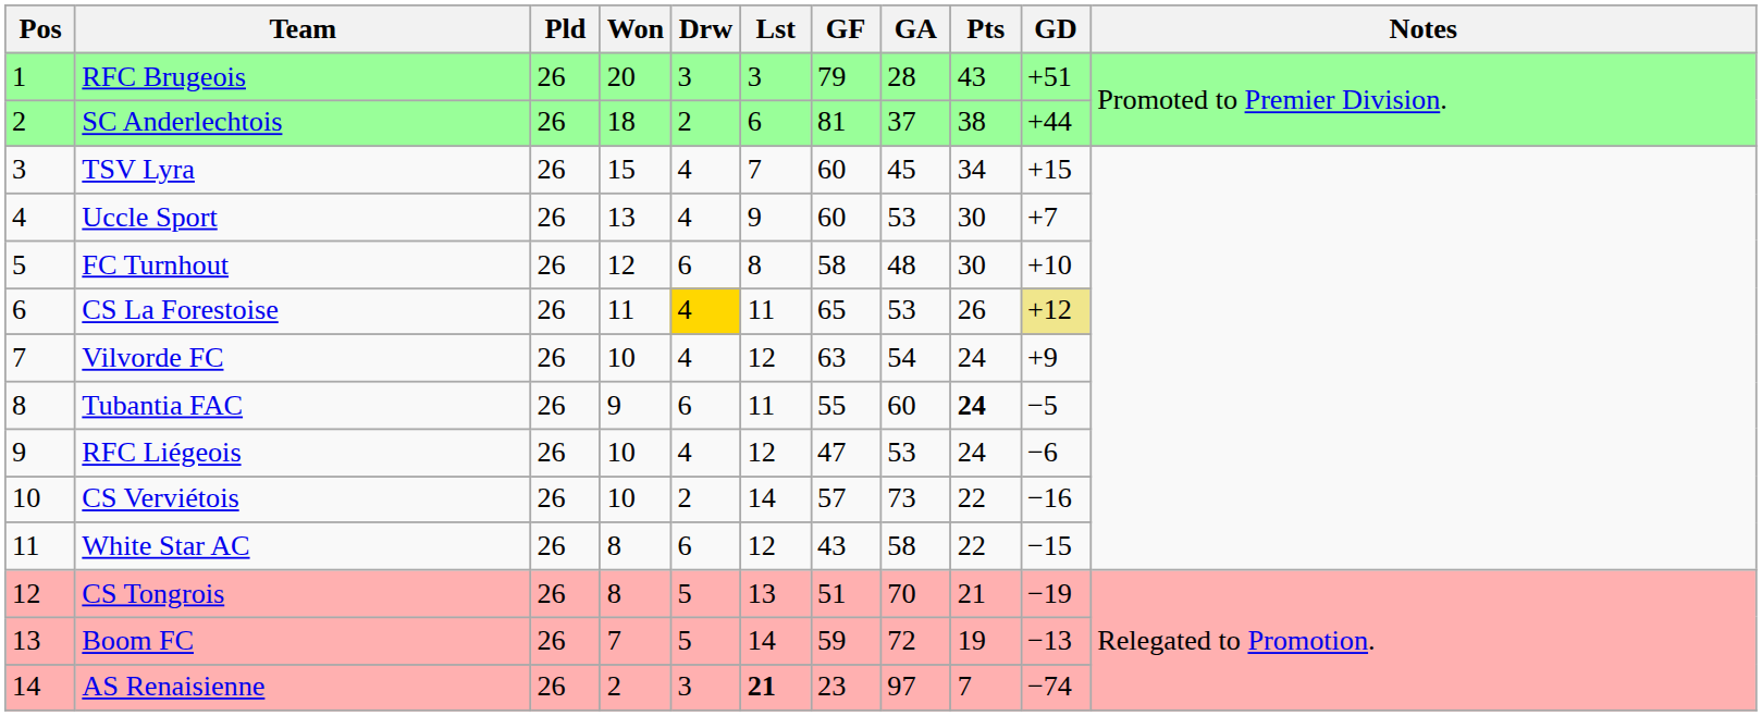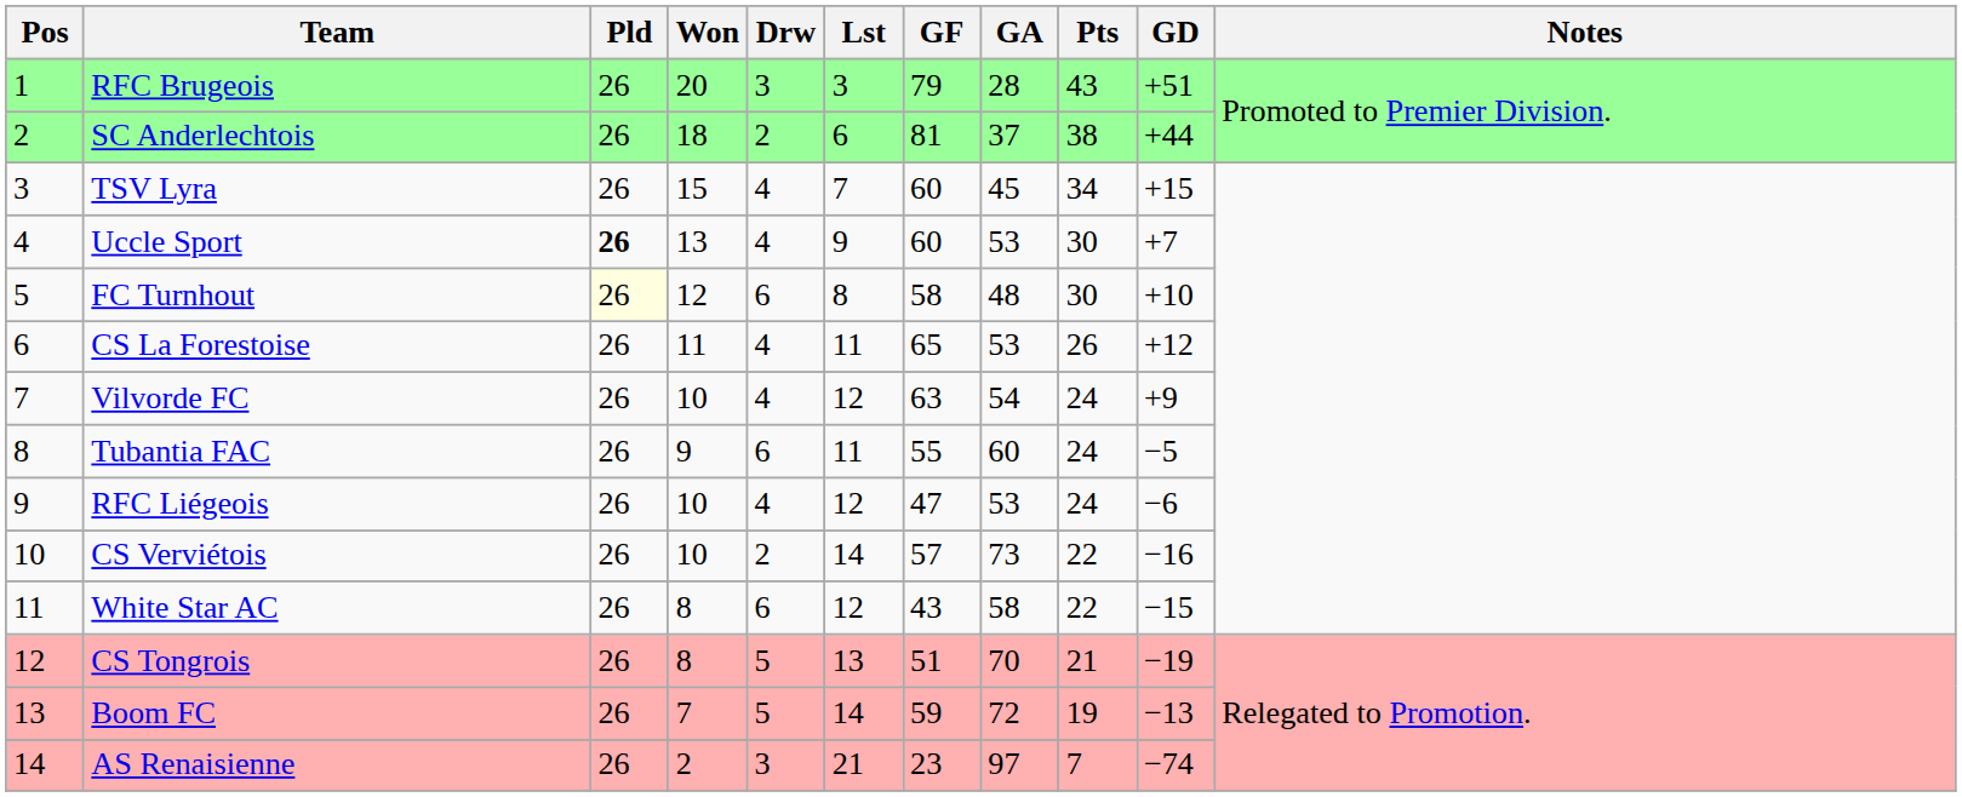Uccle Sport | Pld: normal -> bold
FC Turnhout | Pld: no background -> lightyellow background
CS La Forestoise | Drw: gold background -> no background
CS La Forestoise | GD: khaki background -> no background
Tubantia FAC | Pts: bold -> normal
AS Renaisienne | Lst: bold -> normal
